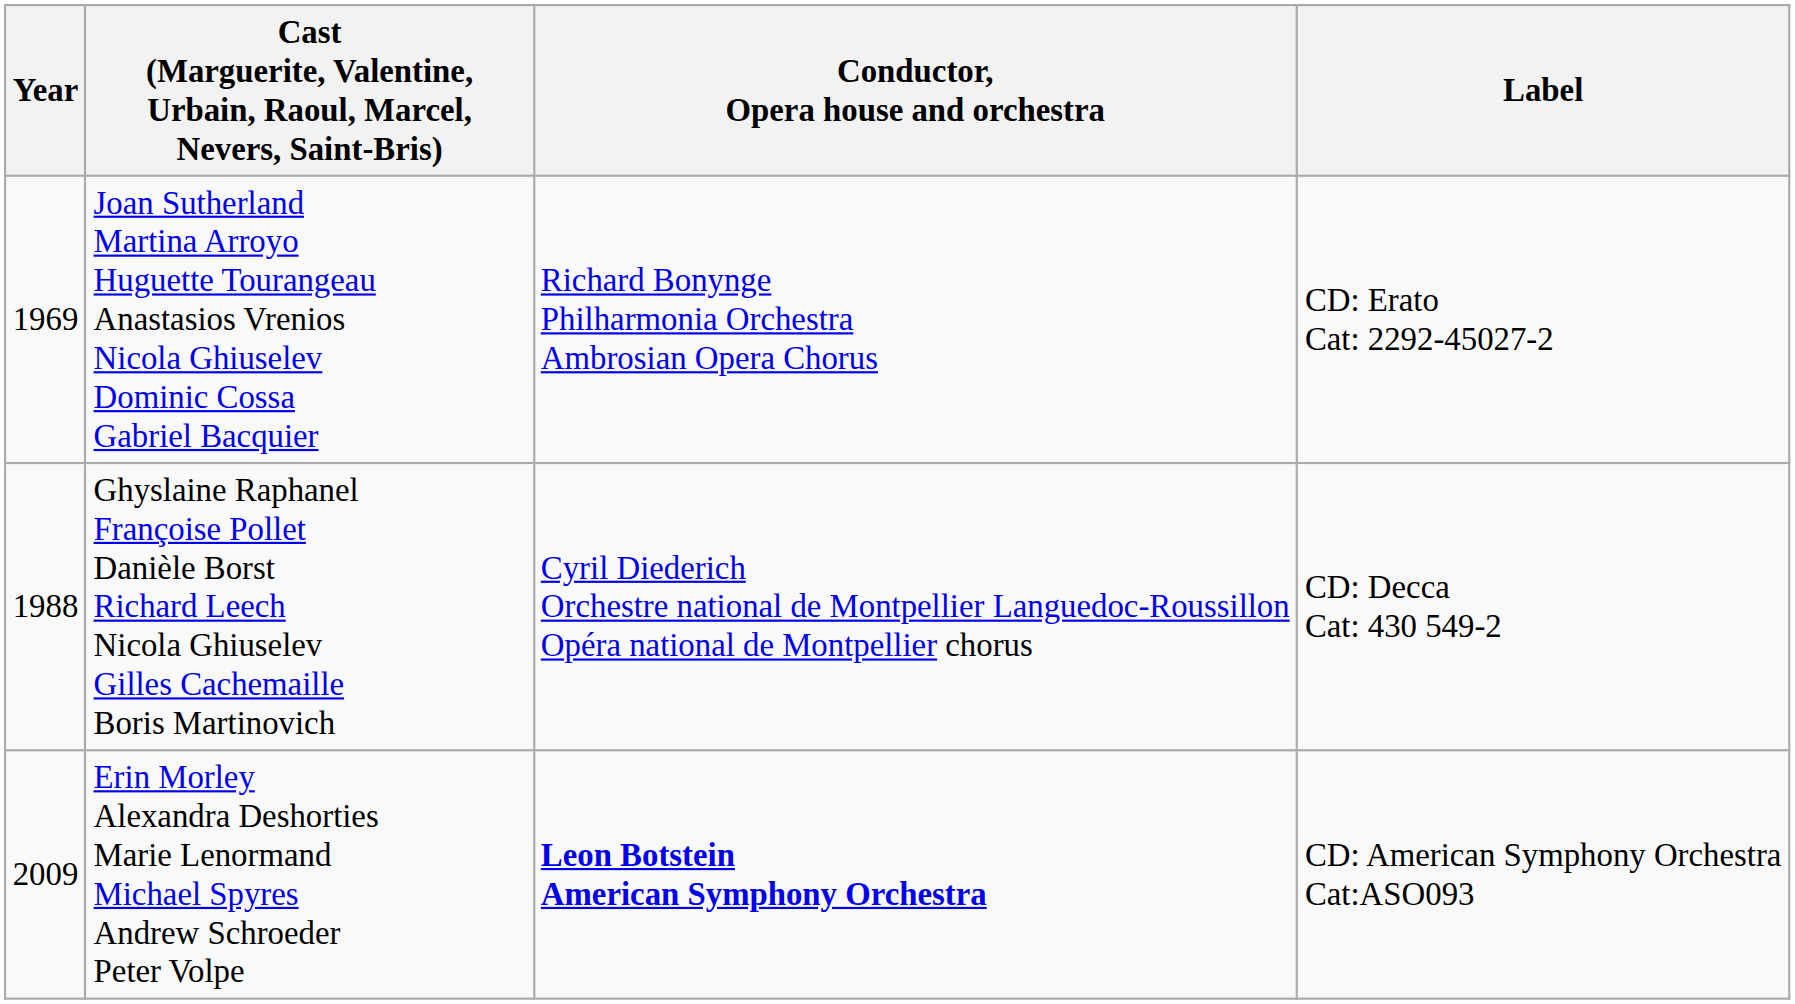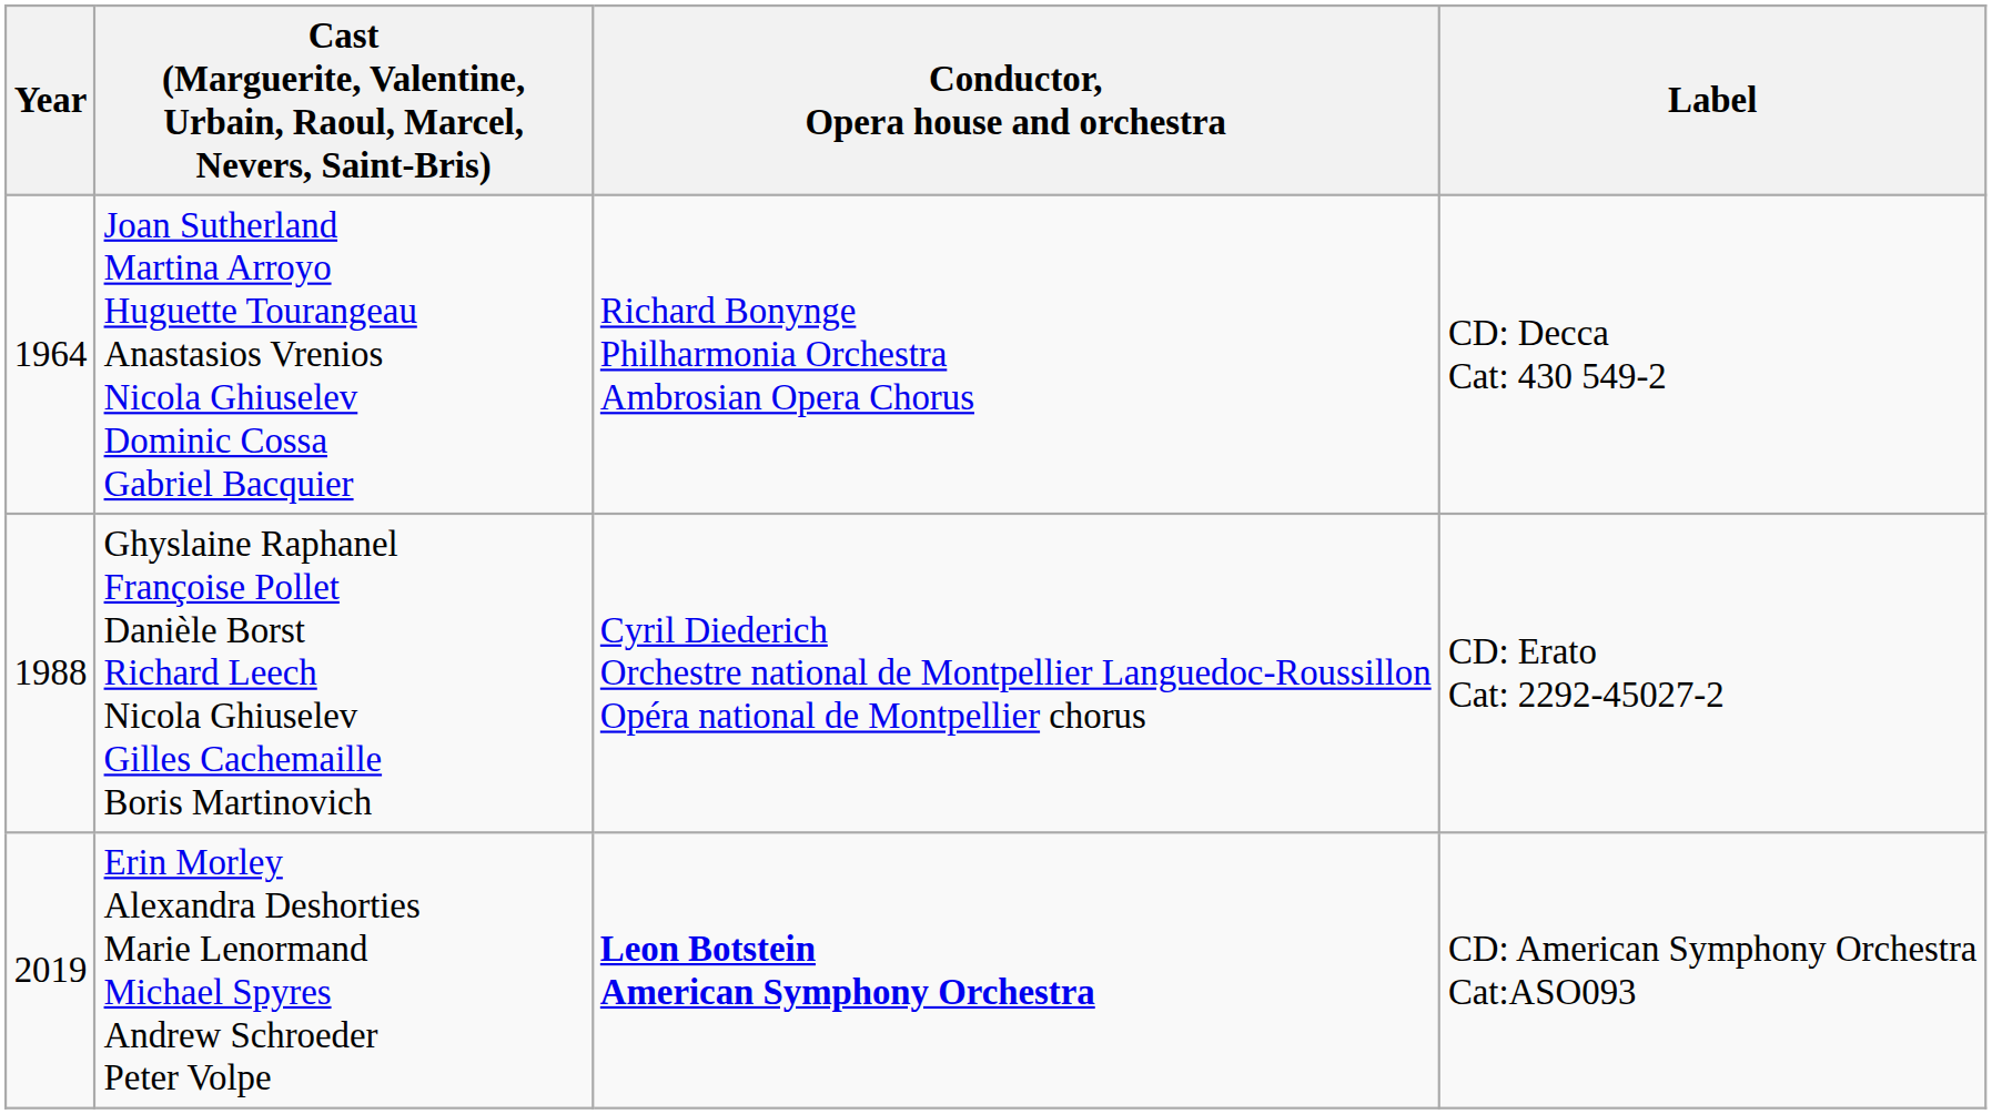row 2 | Year: 1969 -> 1964
row 2 | Label: CD: Erato Cat: 2292-45027-2 -> CD: Decca Cat: 430 549-2
row 3 | Label: CD: Decca Cat: 430 549-2 -> CD: Erato Cat: 2292-45027-2
row 4 | Year: 2009 -> 2019
